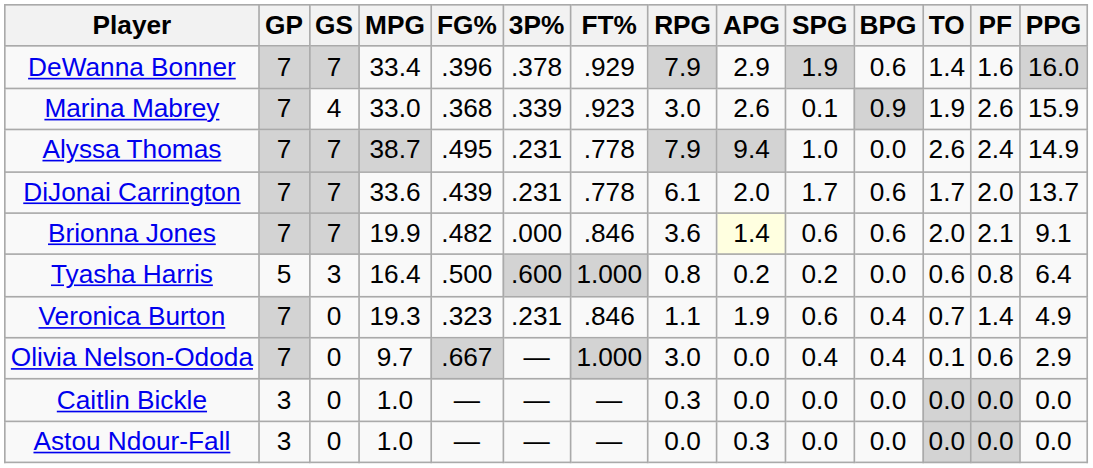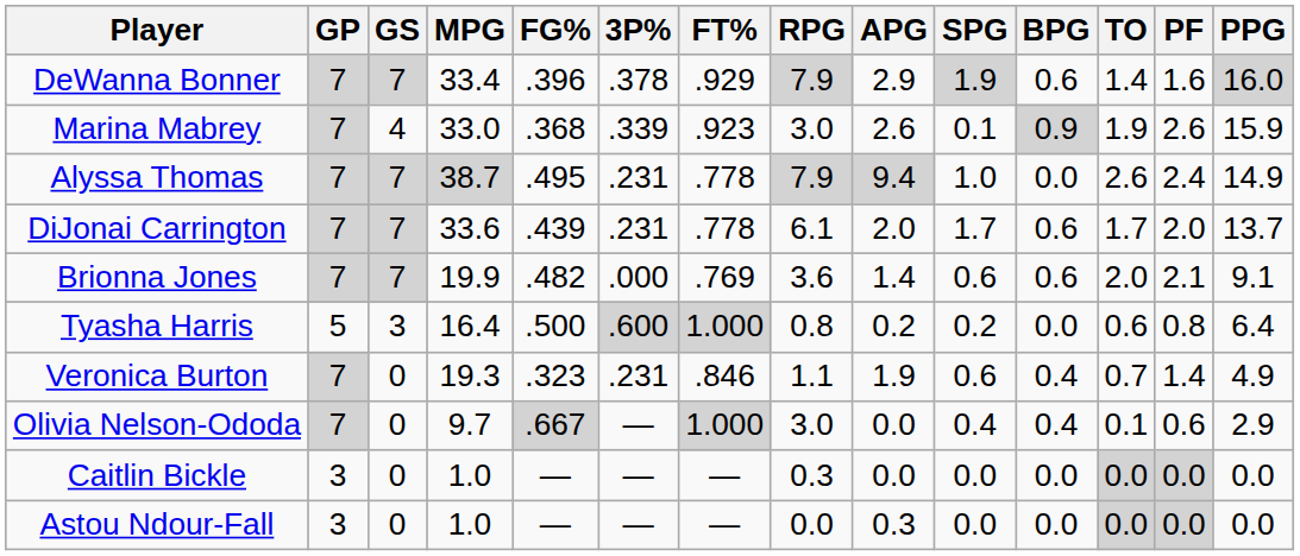Brionna Jones | FT%: .846 -> .769
Brionna Jones | APG: lightyellow background -> no background
